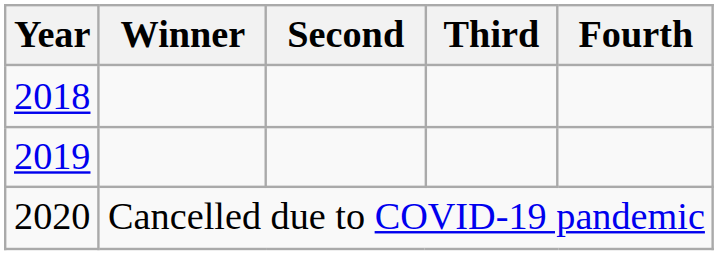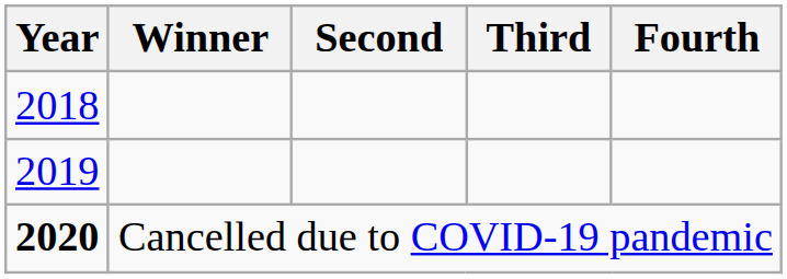2020 | Year: normal -> bold
